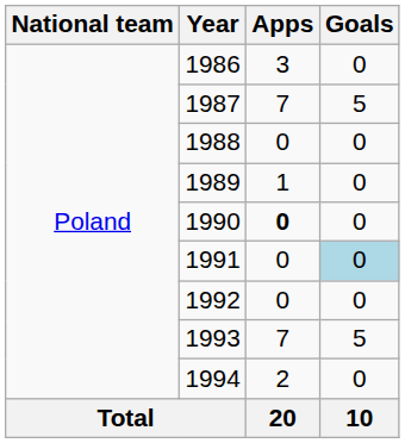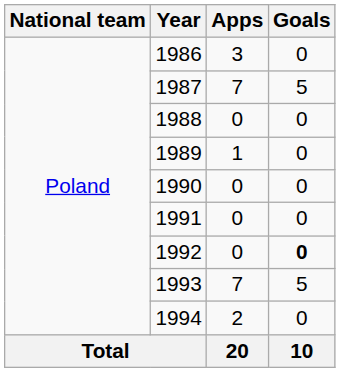1990 | Apps: bold -> normal
1991 | Goals: lightblue background -> no background
1992 | Goals: normal -> bold
